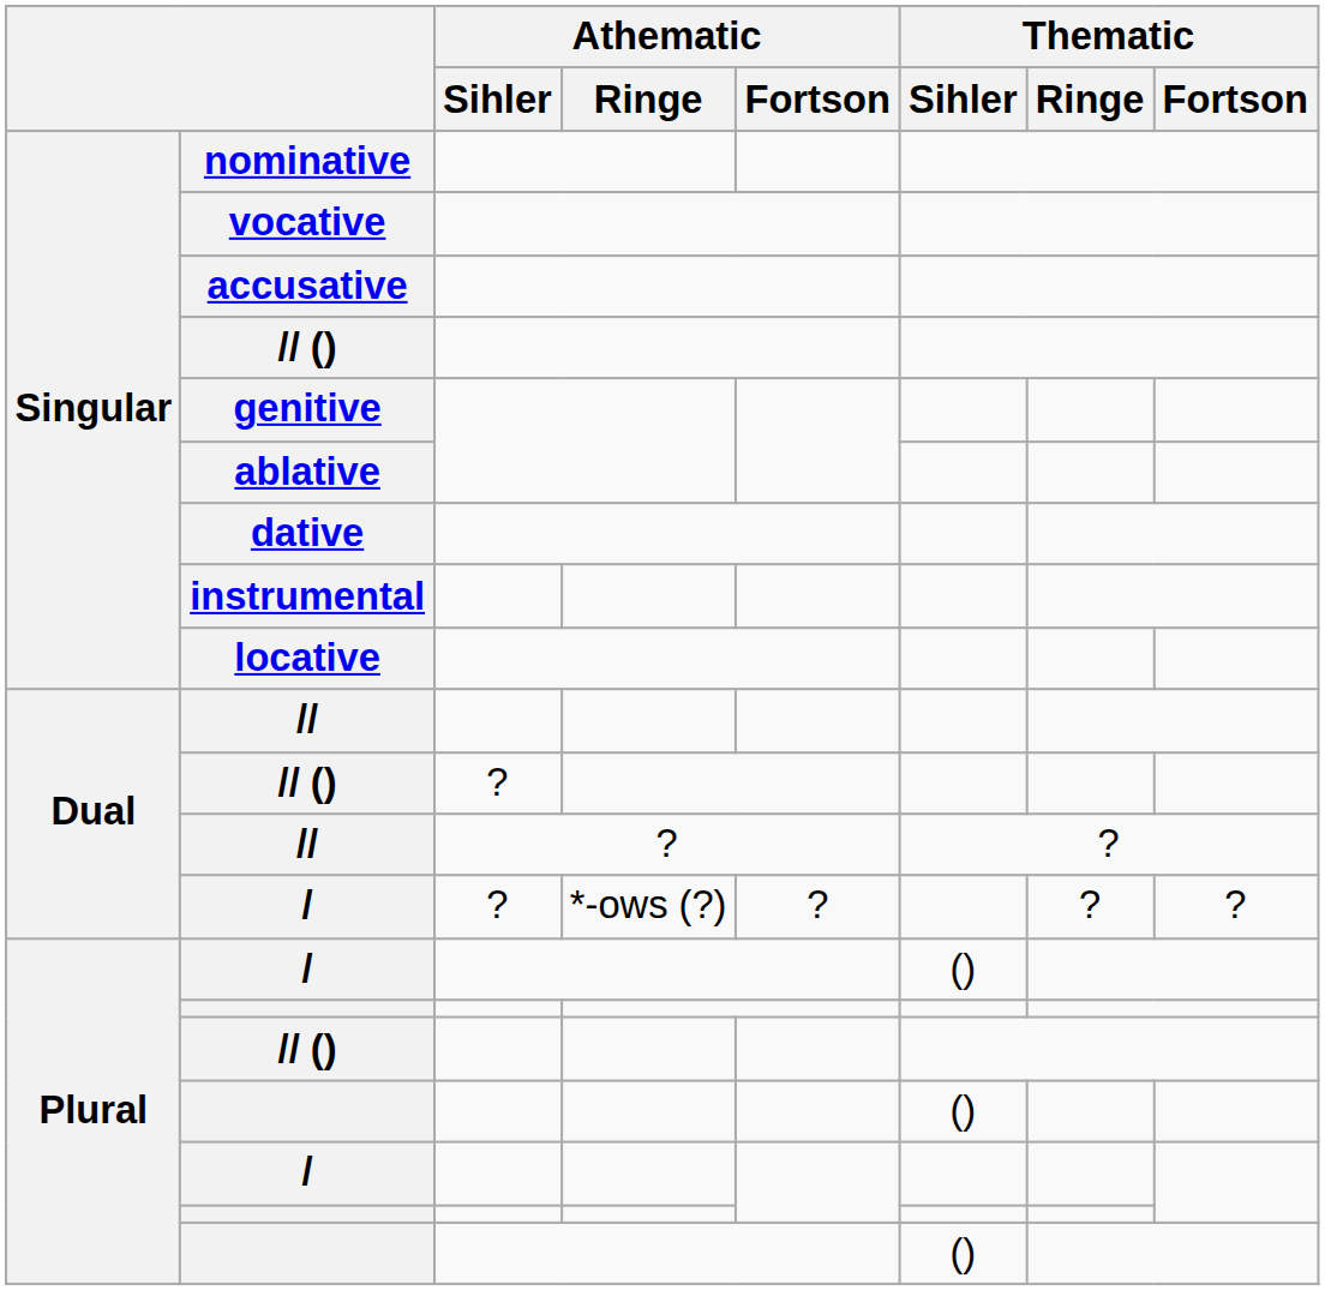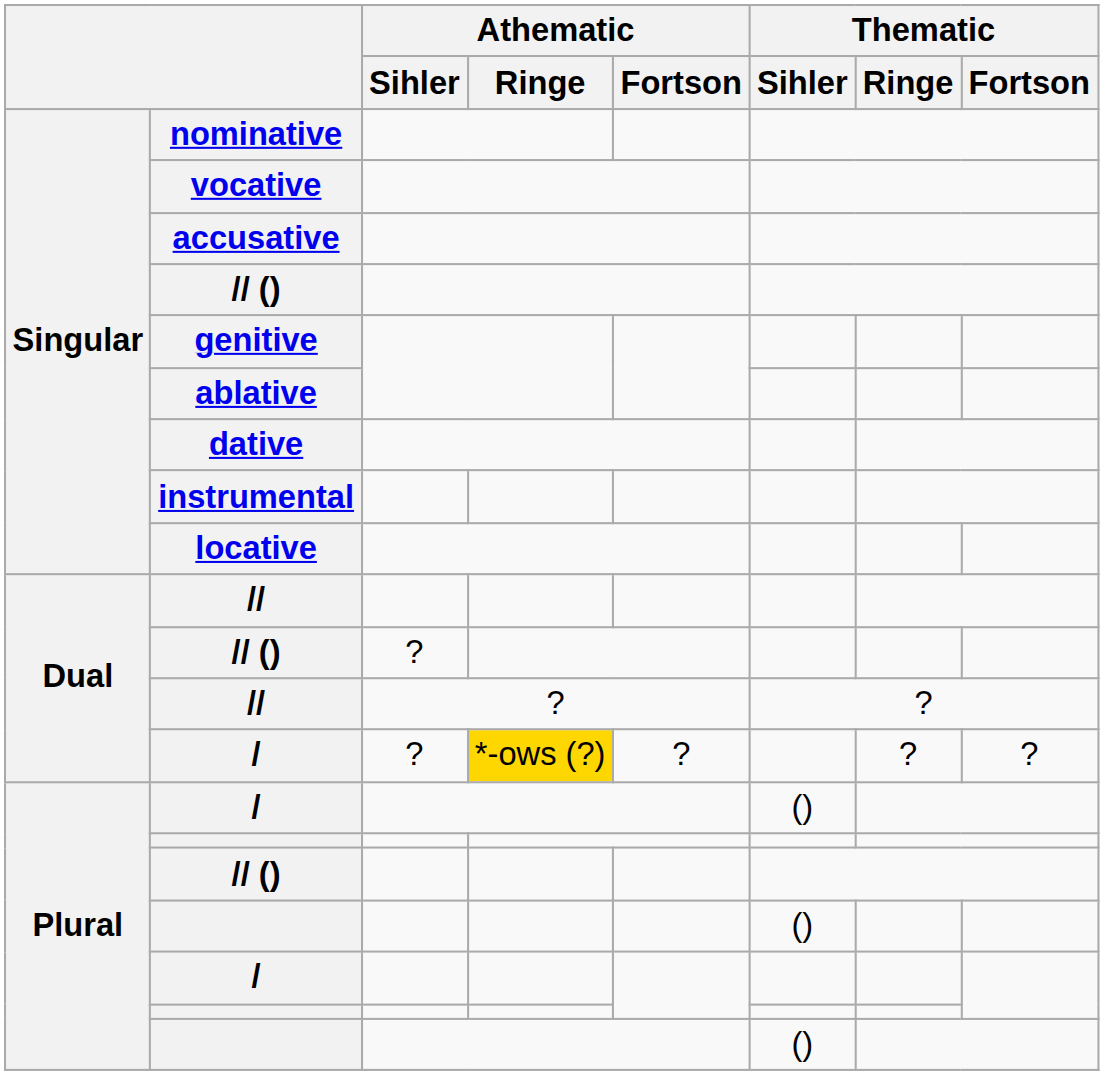Dual / / | Athematic / Ringe: no background -> gold background
